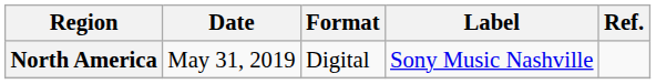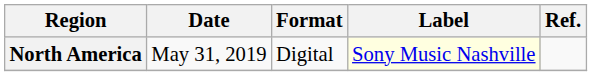North America | Label: no background -> lightyellow background
